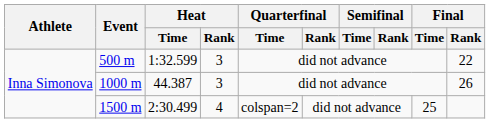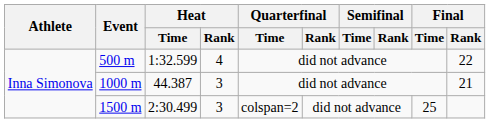500 m | Heat / Rank: 3 -> 4
1000 m | Final / Rank: 26 -> 21
1500 m | Heat / Rank: 4 -> 3
